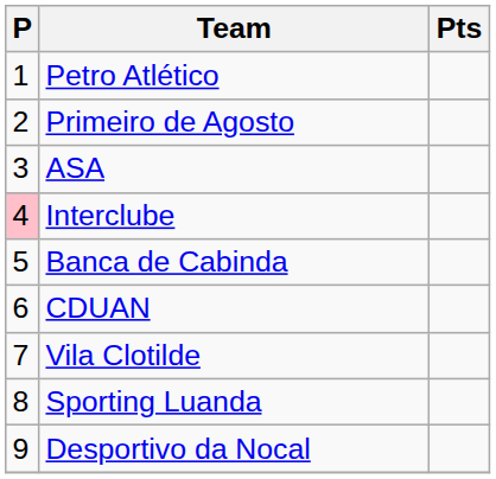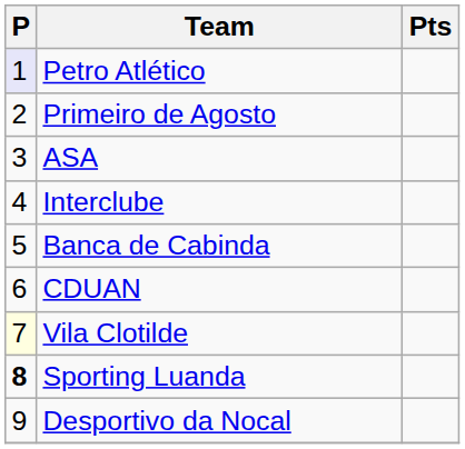Petro Atlético | P: no background -> lavender background
Interclube | P: pink background -> no background
Vila Clotilde | P: no background -> lightyellow background
Sporting Luanda | P: normal -> bold
